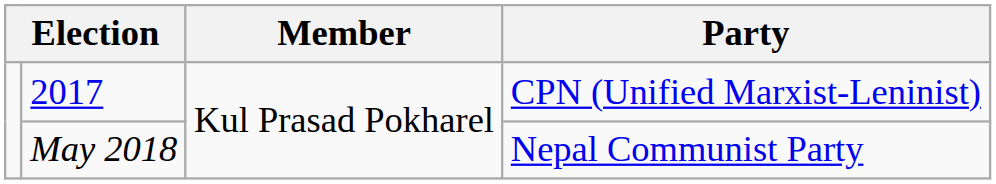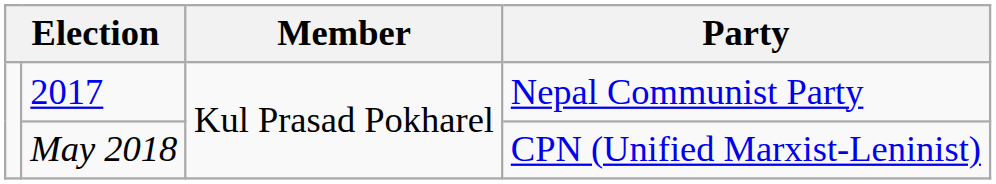2017 | Party: CPN (Unified Marxist-Leninist) -> Nepal Communist Party
May 2018 | Party: Nepal Communist Party -> CPN (Unified Marxist-Leninist)
